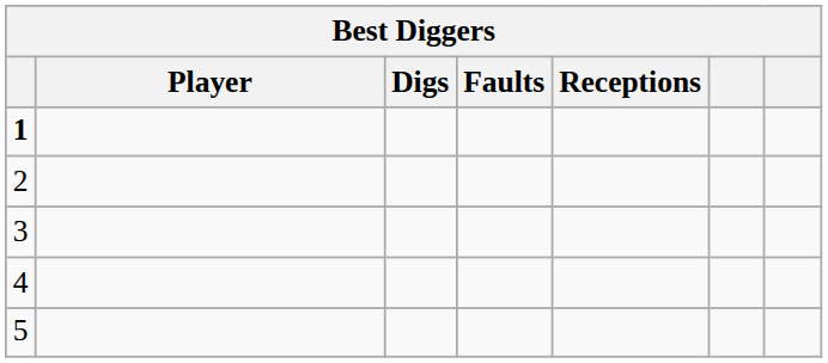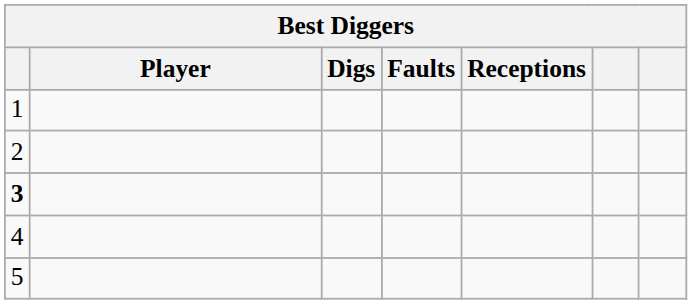1 | column 1: bold -> normal
3 | column 1: normal -> bold
